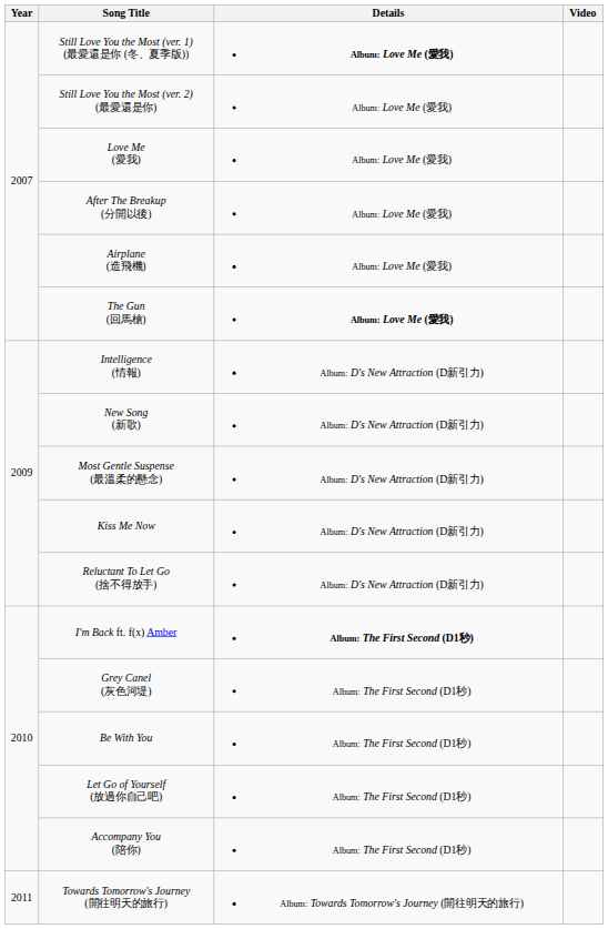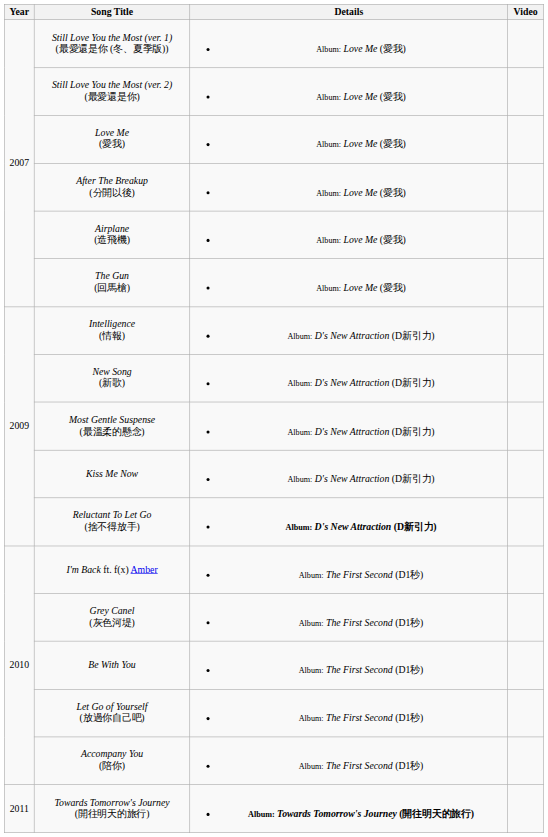Still Love You the Most (ver. 1) (最愛還是你 (冬、夏季版)) | Details: bold -> normal
The Gun (回馬槍) | Details: bold -> normal
Reluctant To Let Go (捨不得放手) | Details: normal -> bold
I'm Back ft. f(x) Amber | Details: bold -> normal
Towards Tomorrow's Journey (開往明天的旅行) | Details: normal -> bold
